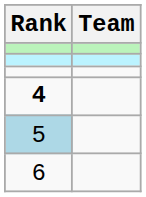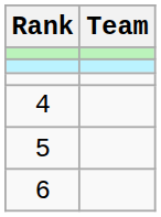row 5 | Rank: bold -> normal
row 6 | Rank: lightblue background -> no background
